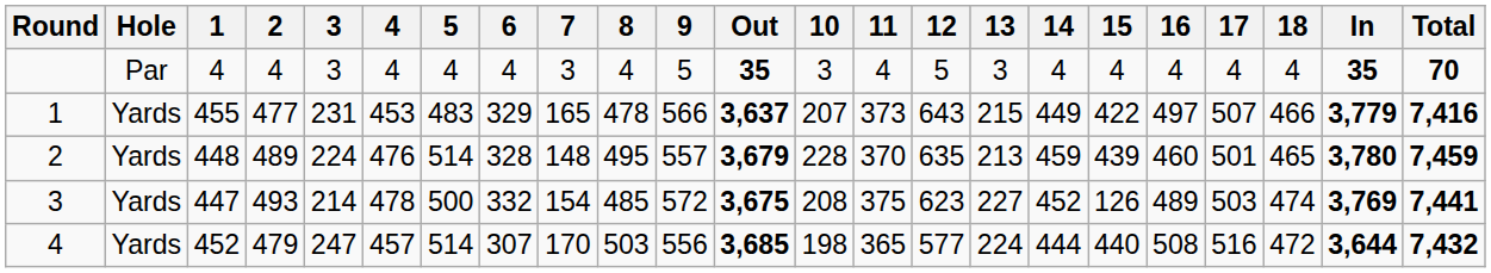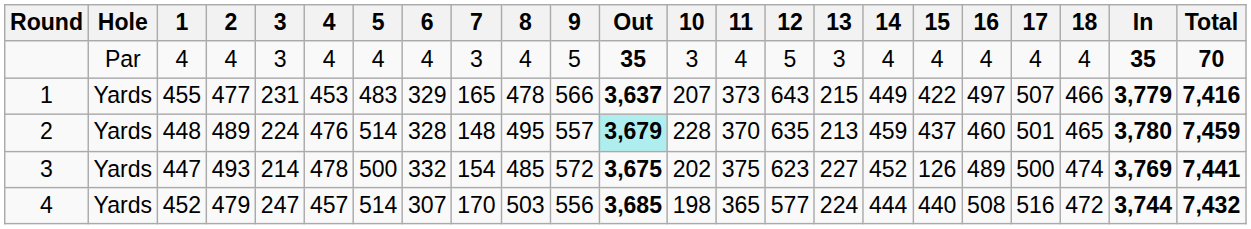row 4 | Out: no background -> paleturquoise background
row 4 | 15: 439 -> 437
row 5 | 10: 208 -> 202
row 5 | 17: 503 -> 500
row 6 | In: 3,644 -> 3,744
